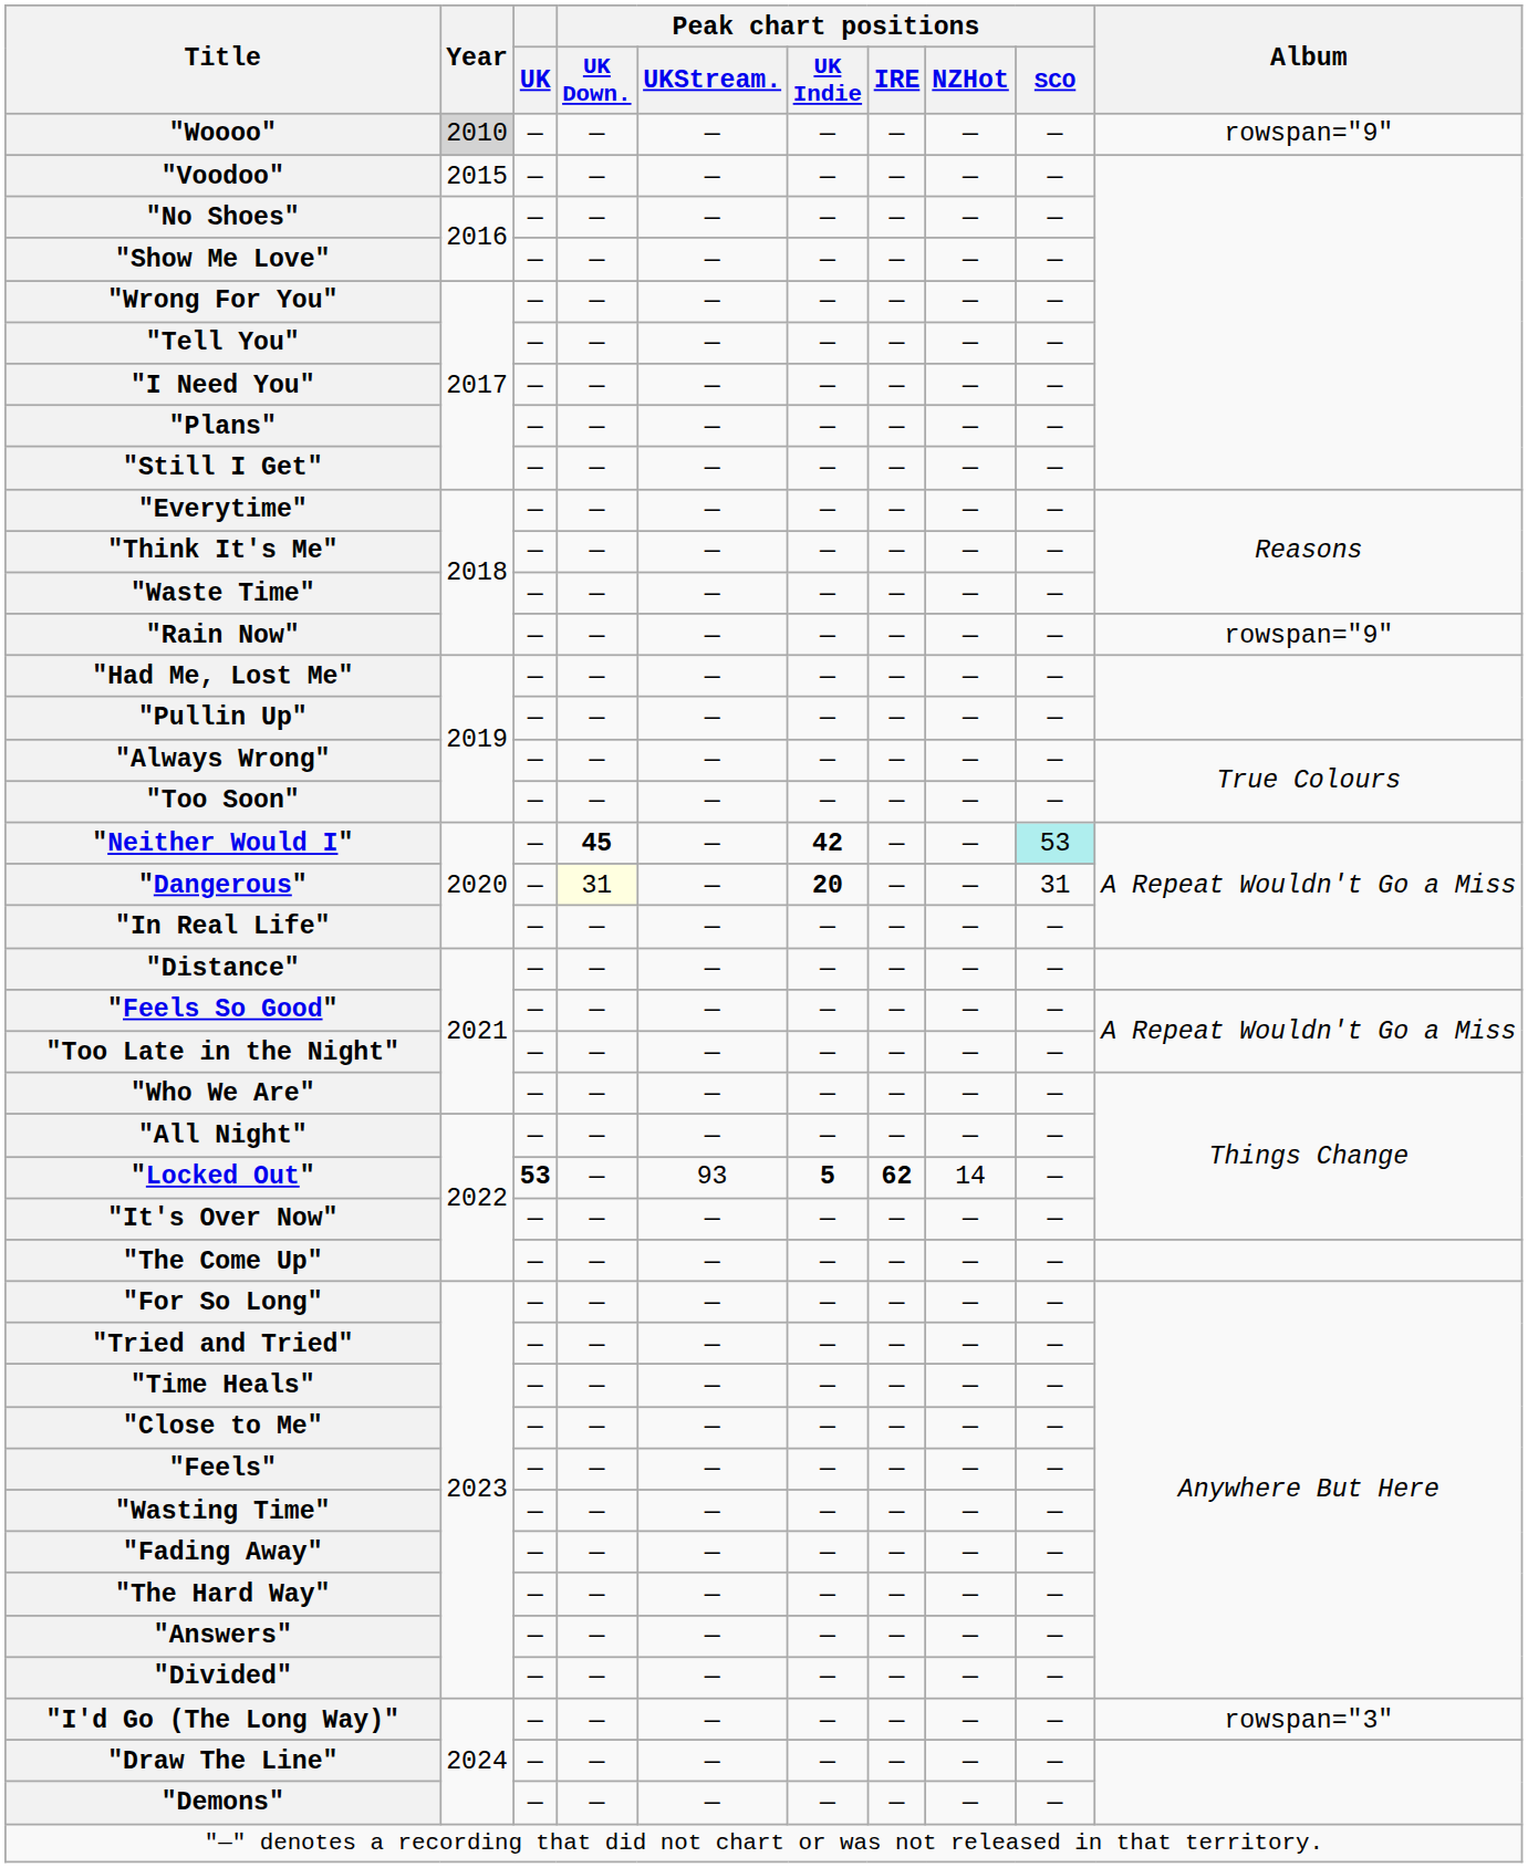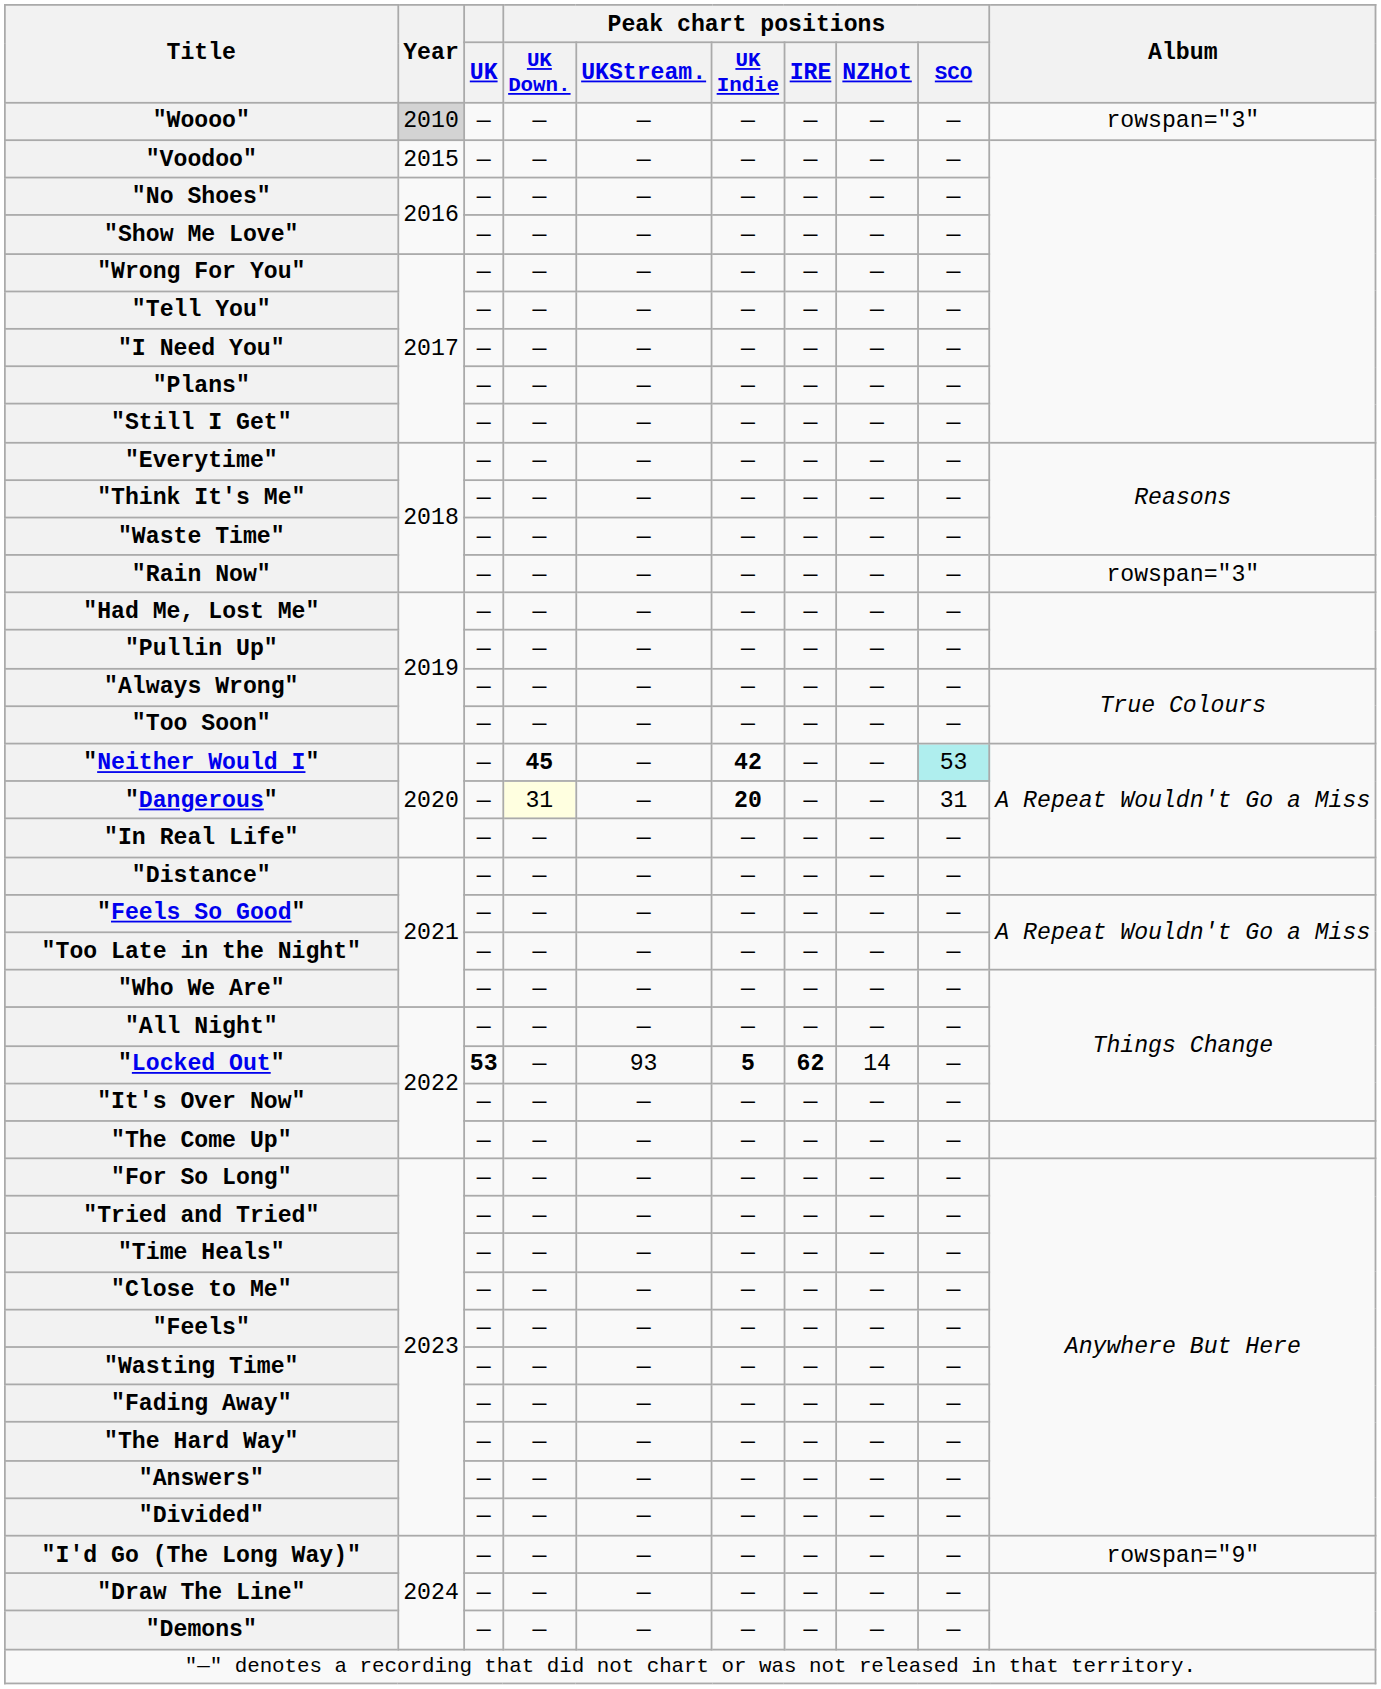"Woooo" | Album: rowspan="9" -> rowspan="3"
"Rain Now" | Album: rowspan="9" -> rowspan="3"
"I'd Go (The Long Way)" | Album: rowspan="3" -> rowspan="9"
